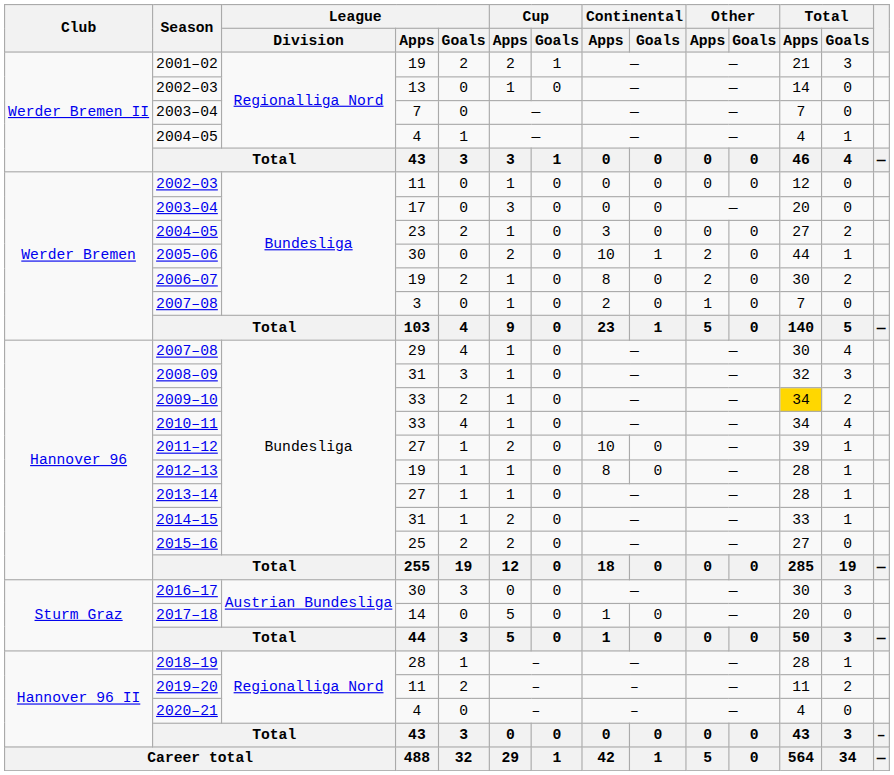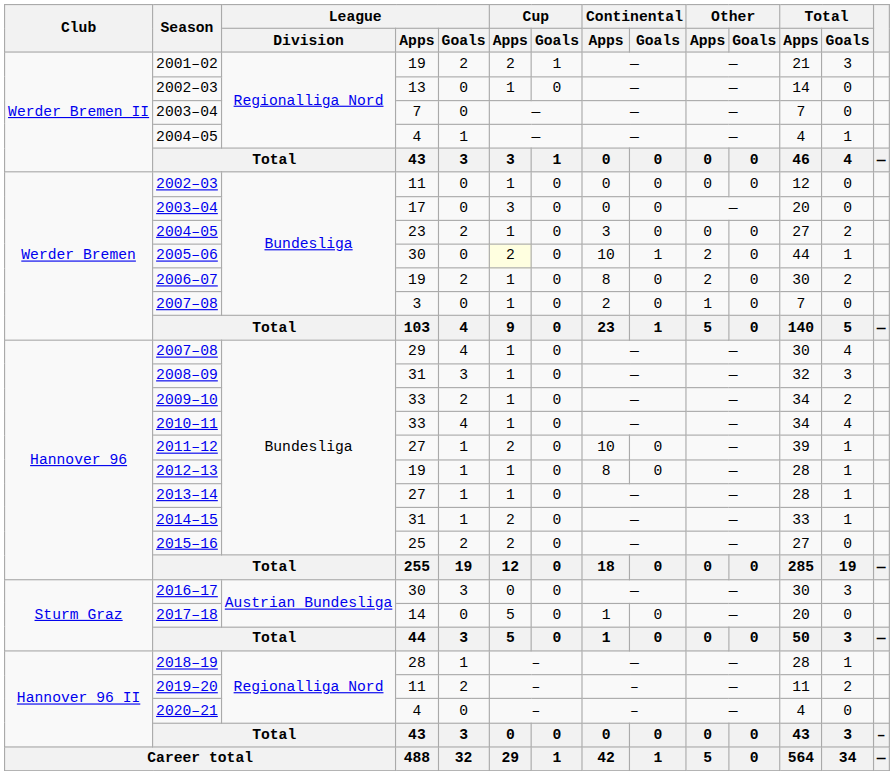2005–06 | Cup / Apps: no background -> lightyellow background
2009–10 | Total / Apps: gold background -> no background
